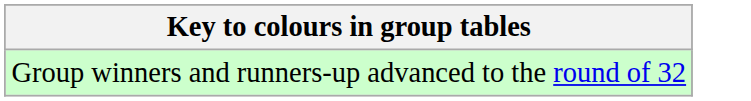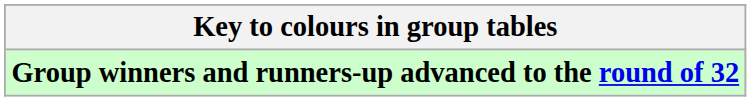row 2 | column 1: normal -> bold
